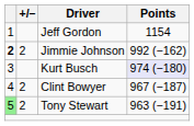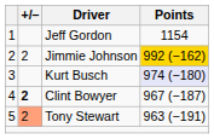Jimmie Johnson | column 1: bold -> normal
Jimmie Johnson | Points: no background -> gold background
Clint Bowyer | +/–: normal -> bold
Tony Stewart | column 1: lightgreen background -> no background
Tony Stewart | +/–: no background -> lightsalmon background
